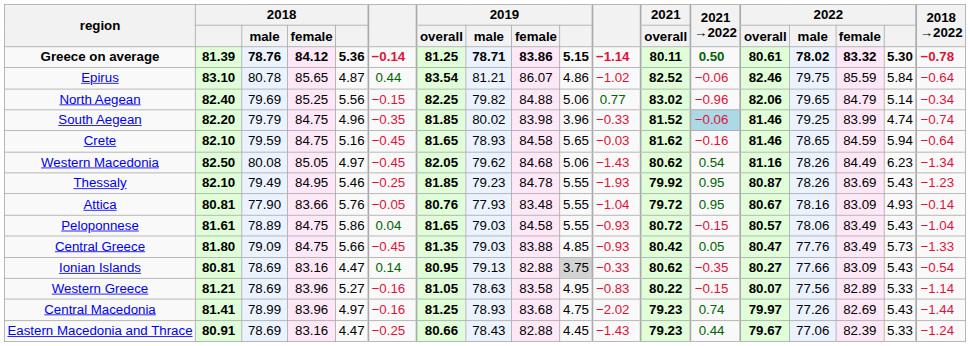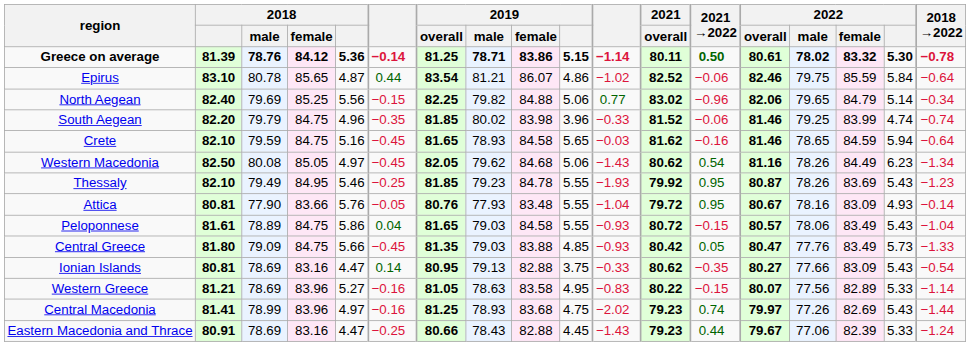South Aegean | 2021 →2022: lightblue background -> no background
Ionian Islands | 2019: lightgrey background -> no background
